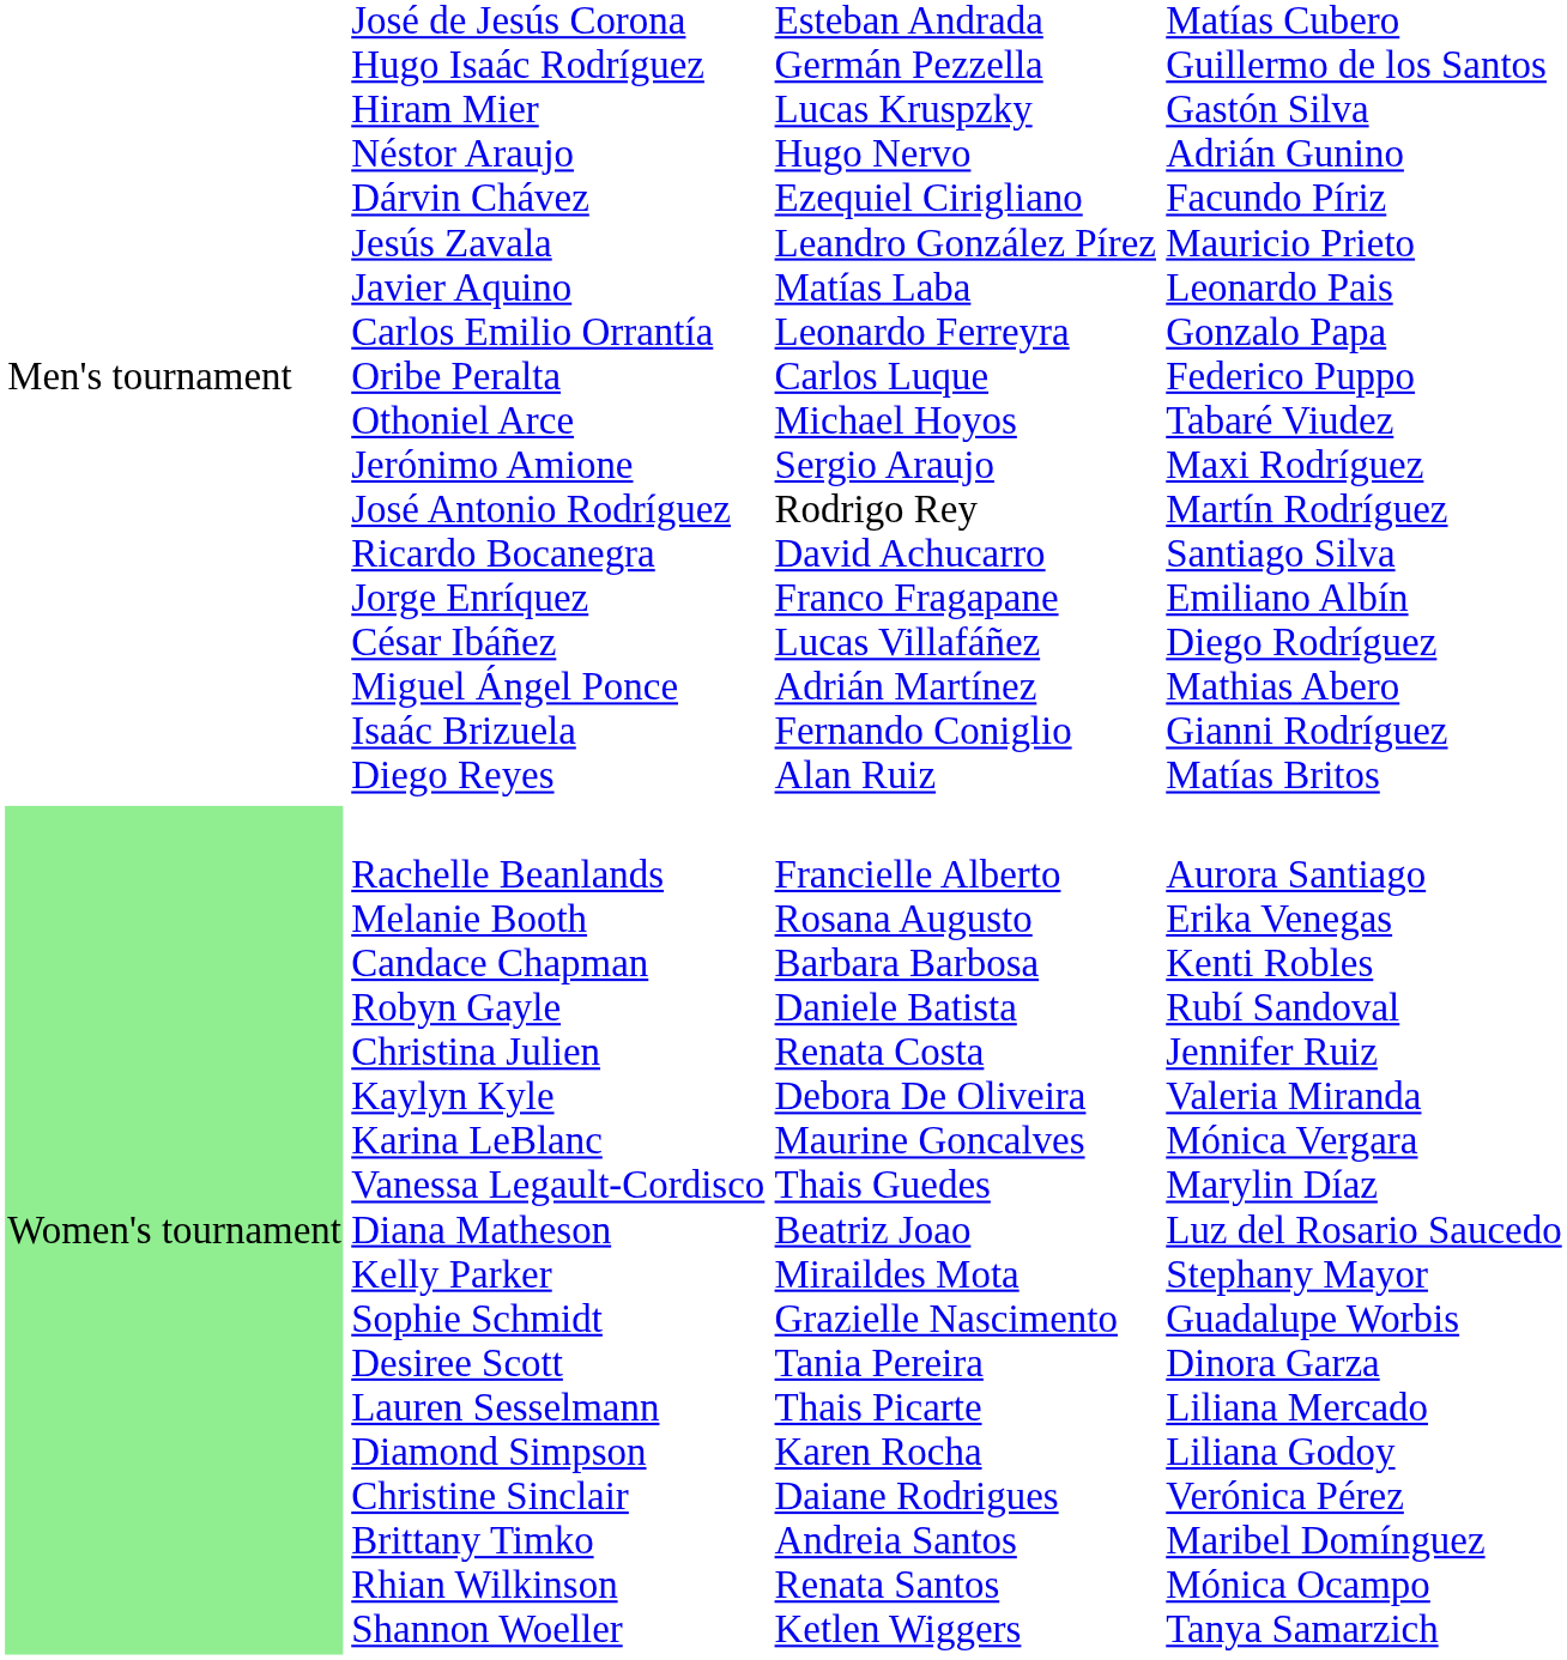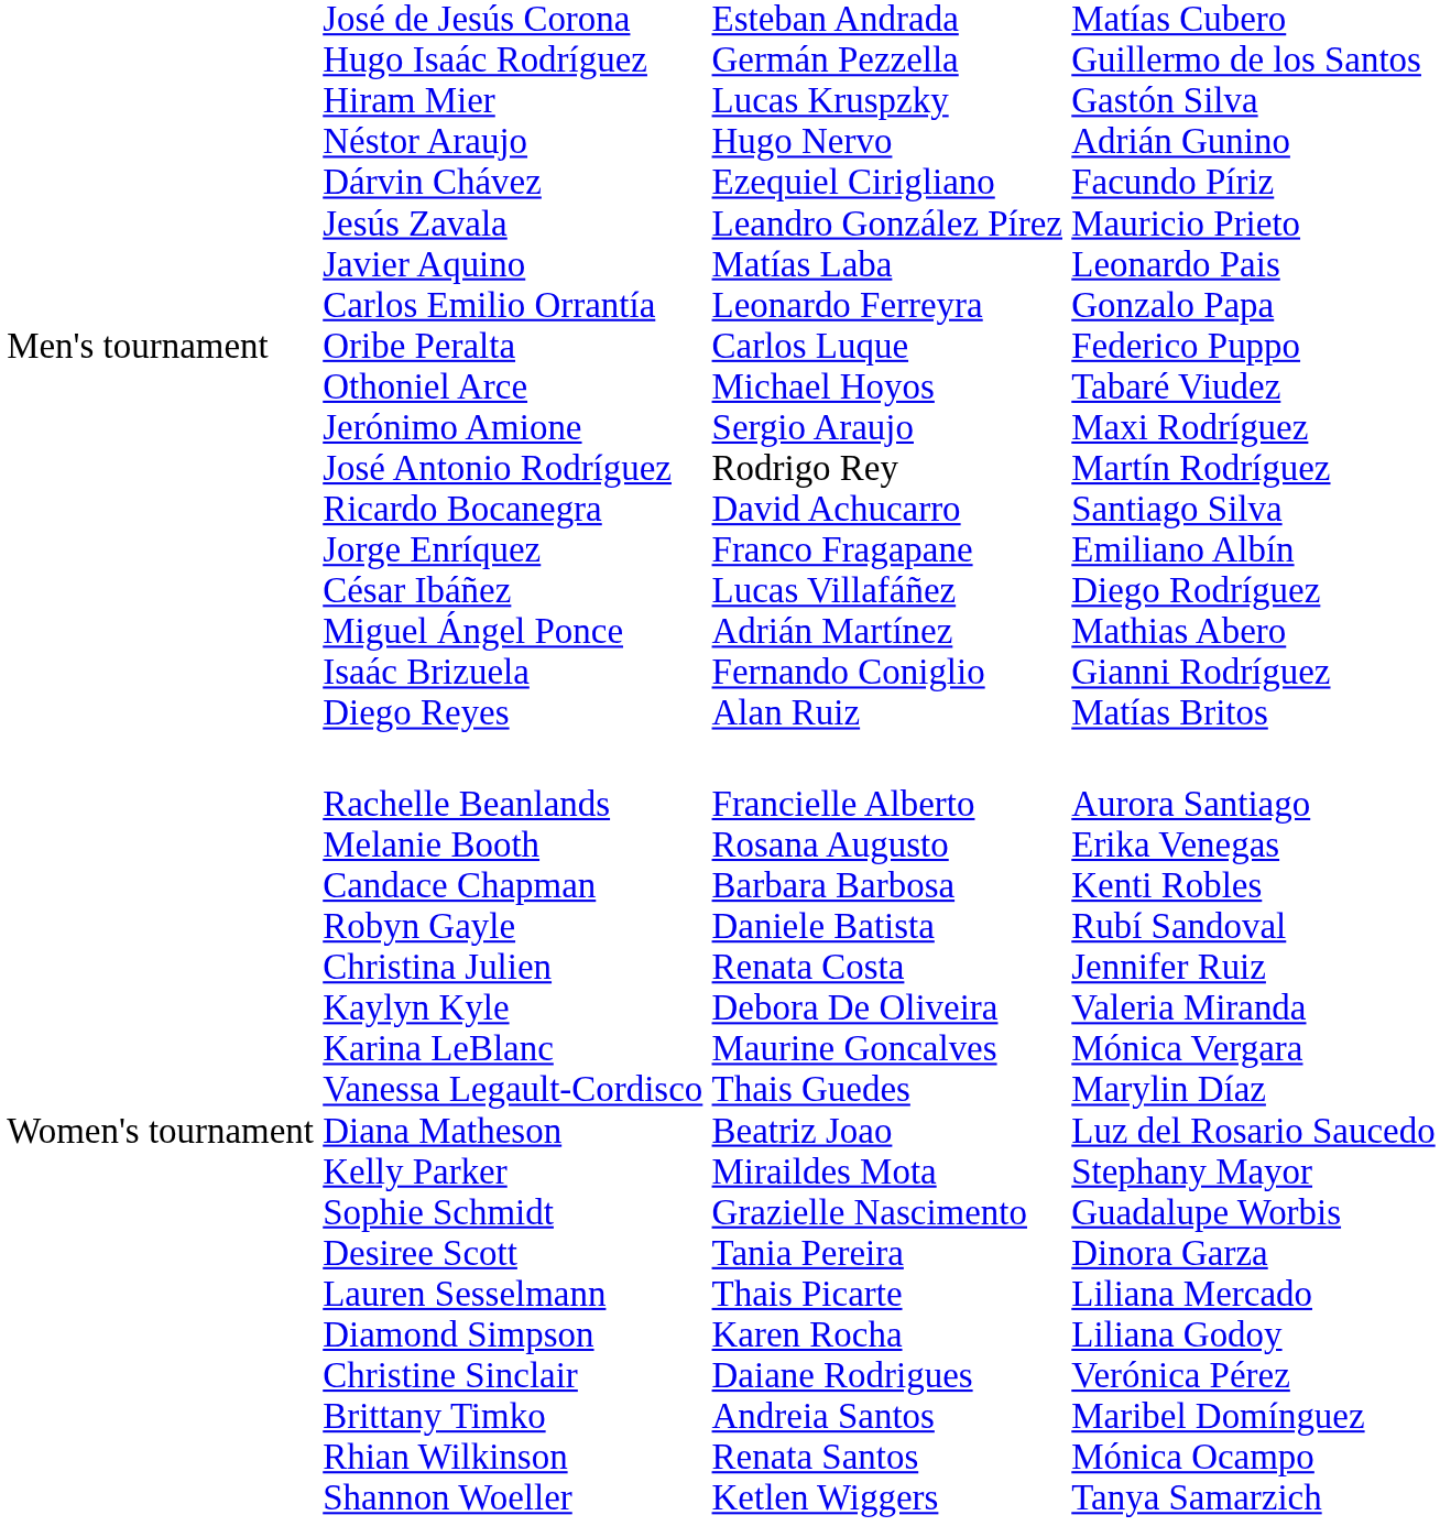Women's tournament | column 1: lightgreen background -> no background
